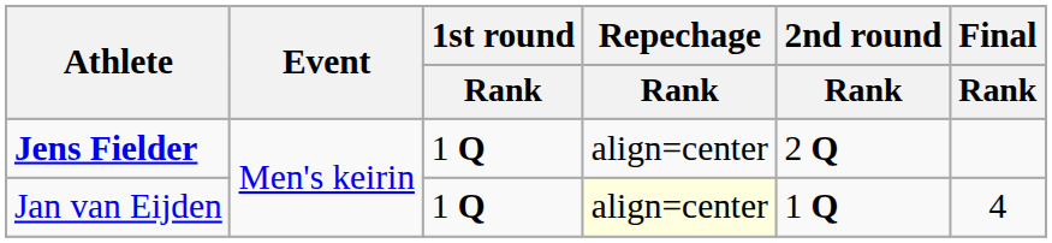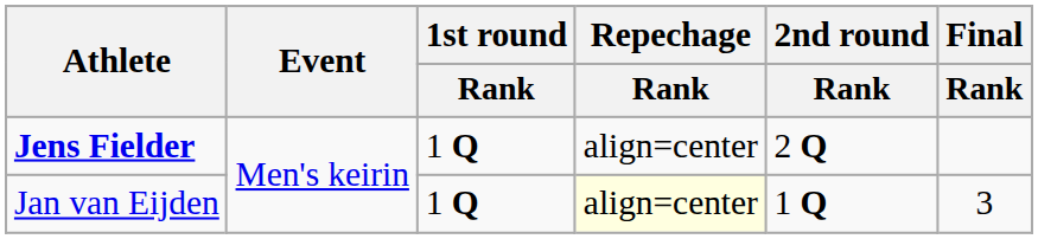Jan van Eijden | Final / Rank: 4 -> 3
